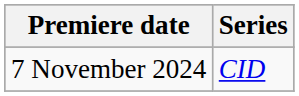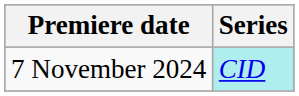7 November 2024 | Series: no background -> paleturquoise background
